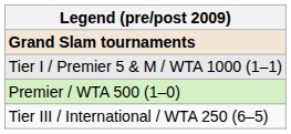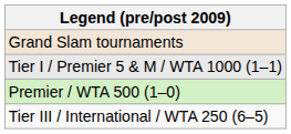row 2 | column 1: bold -> normal
